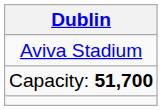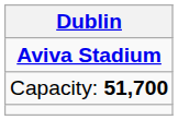row 2 | column 1: normal -> bold
